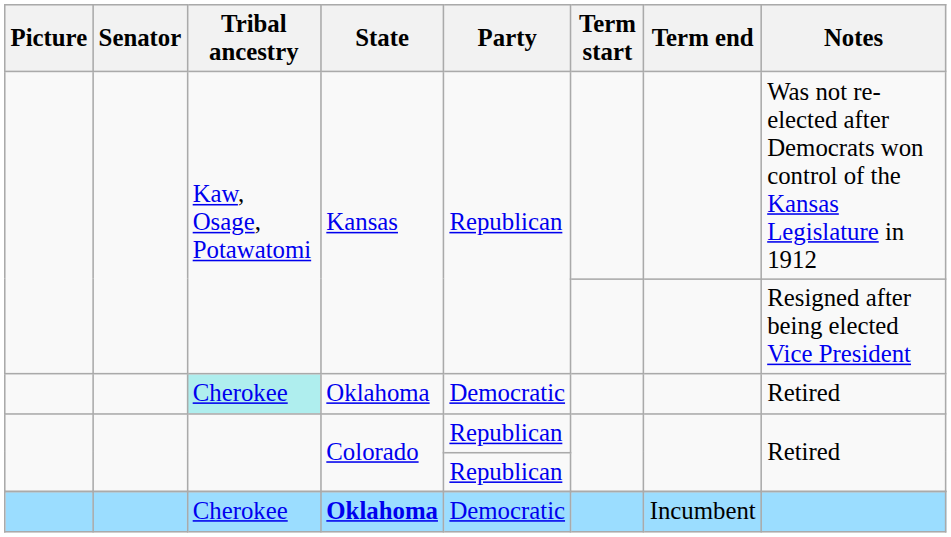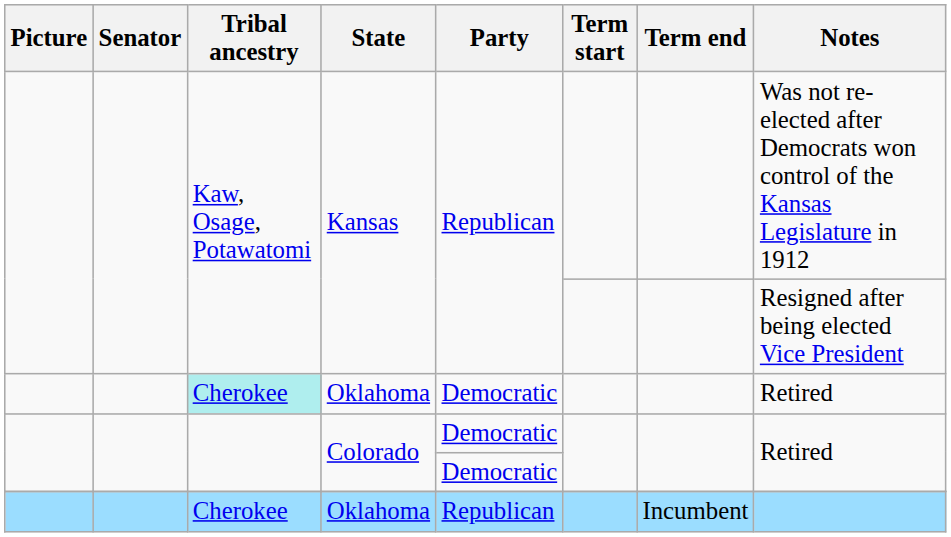row 5 | Party: Republican -> Democratic
row 6 | Party: Republican -> Democratic
row 7 | State: bold -> normal
row 7 | Party: Democratic -> Republican
